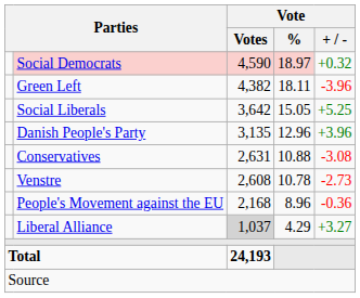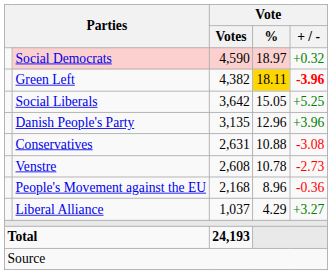Green Left | Vote / %: no background -> gold background
Green Left | Vote / + / -: normal -> bold
Liberal Alliance | Vote / Votes: lightgrey background -> no background
